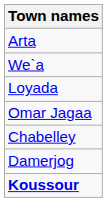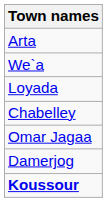row 5 | column 1: Omar Jagaa -> Chabelley
row 6 | column 1: Chabelley -> Omar Jagaa
